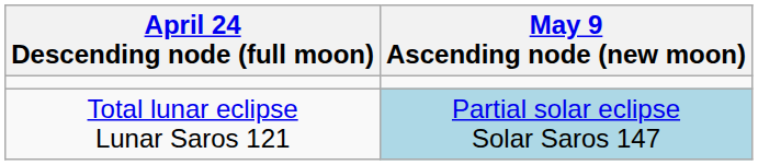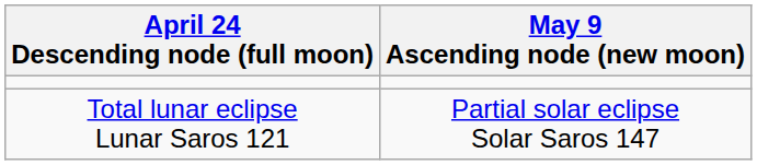row 3 | May 9 Ascending node (new moon): lightblue background -> no background
